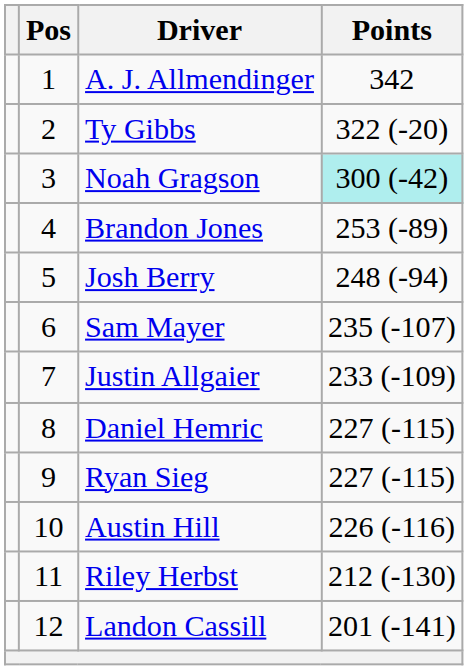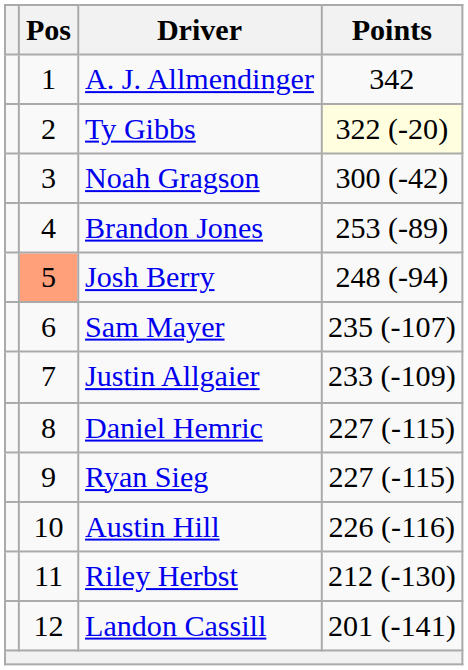Ty Gibbs | Points: no background -> lightyellow background
Noah Gragson | Points: paleturquoise background -> no background
Josh Berry | Pos: no background -> lightsalmon background
